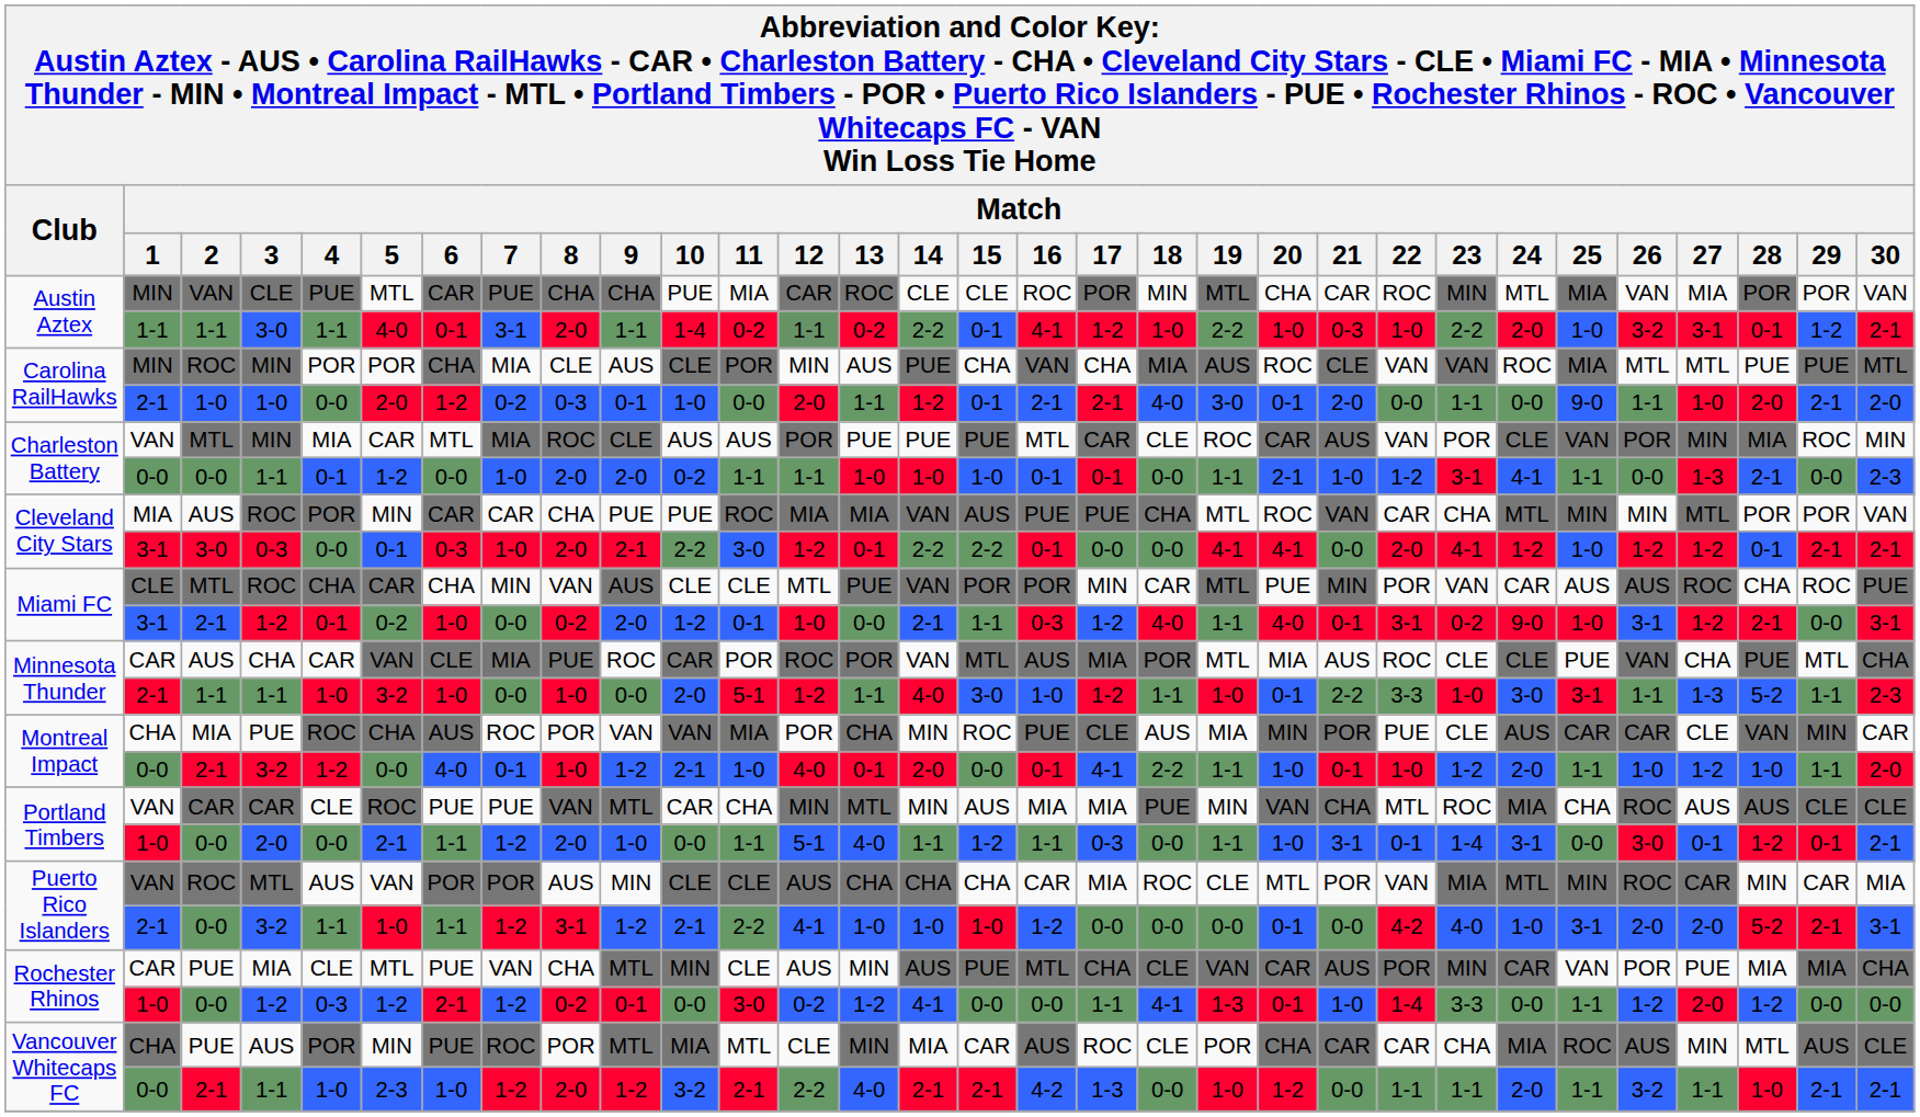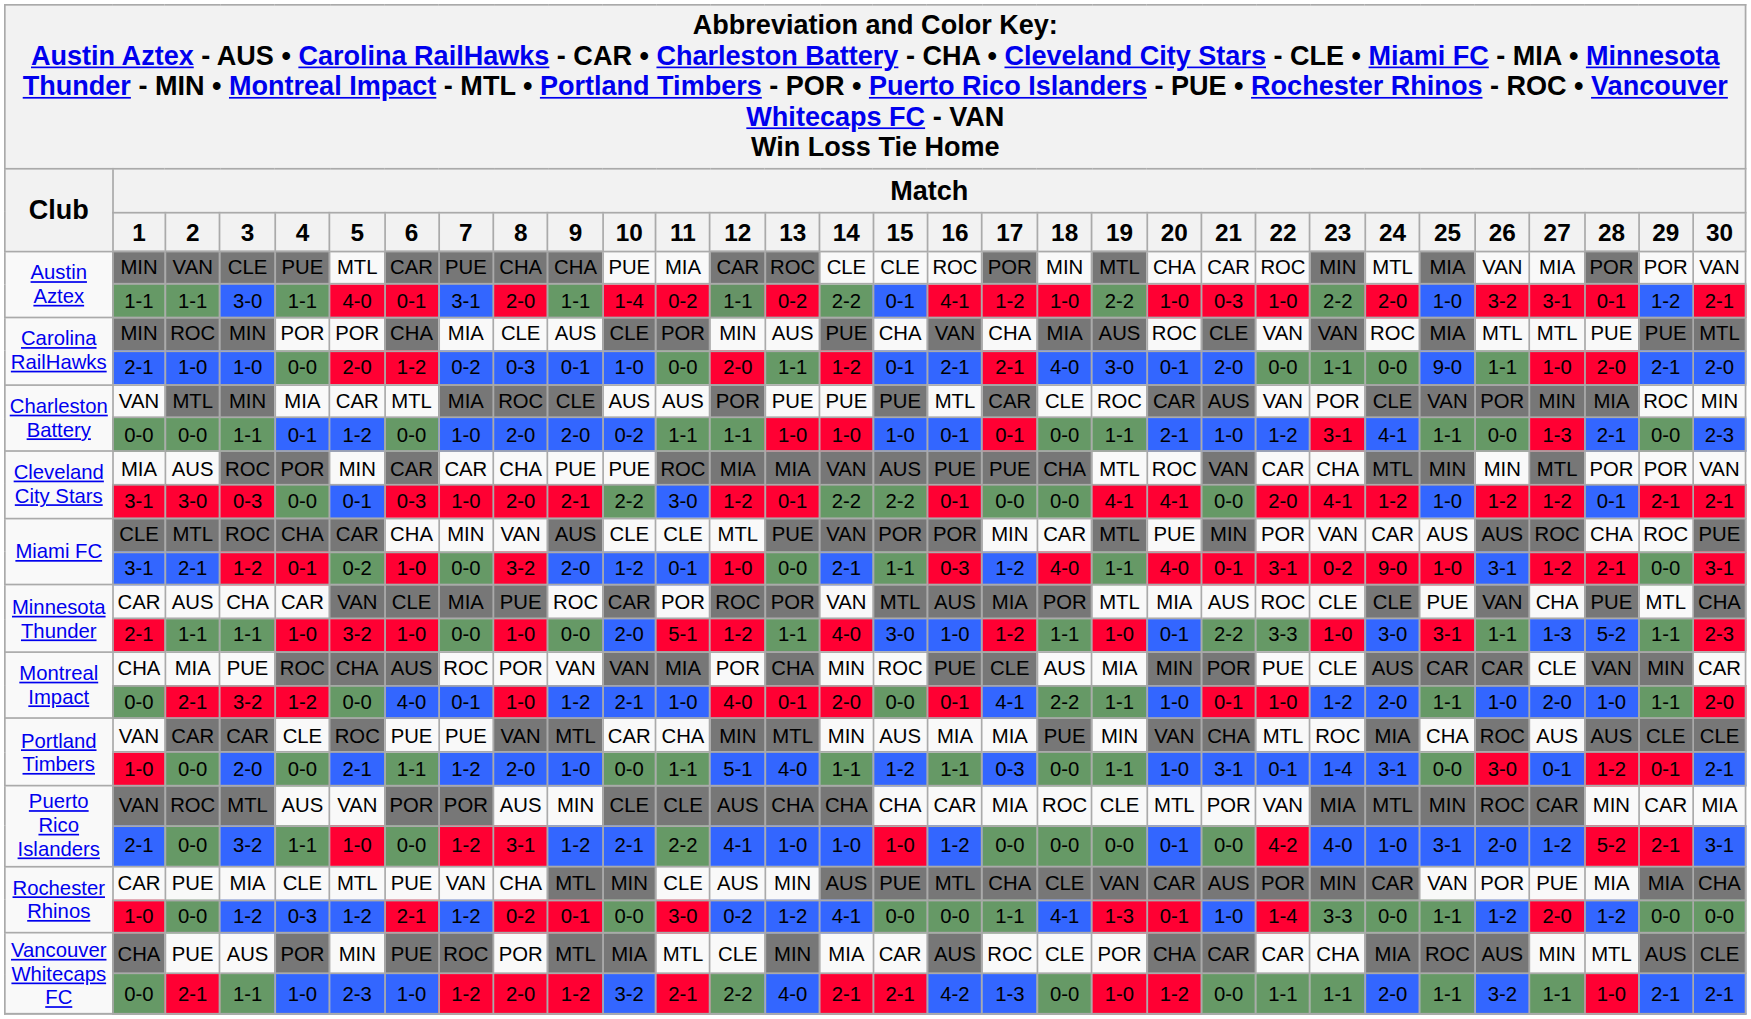row 13 | Match / 8: 0-2 -> 3-2
row 17 | Match / 27: 1-2 -> 2-0
row 21 | Match / 6: 1-1 -> 0-0
row 21 | Match / 27: 2-0 -> 1-2
